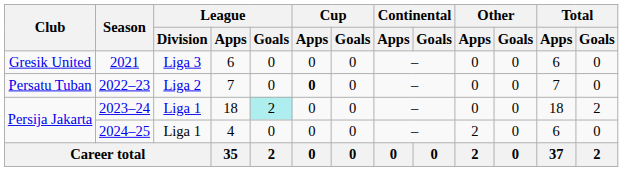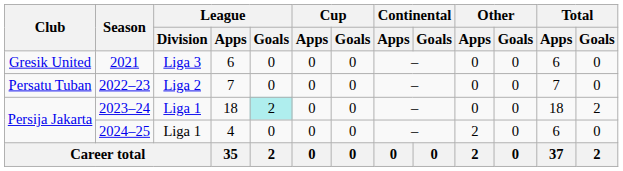2022–23 | Cup / Apps: bold -> normal
